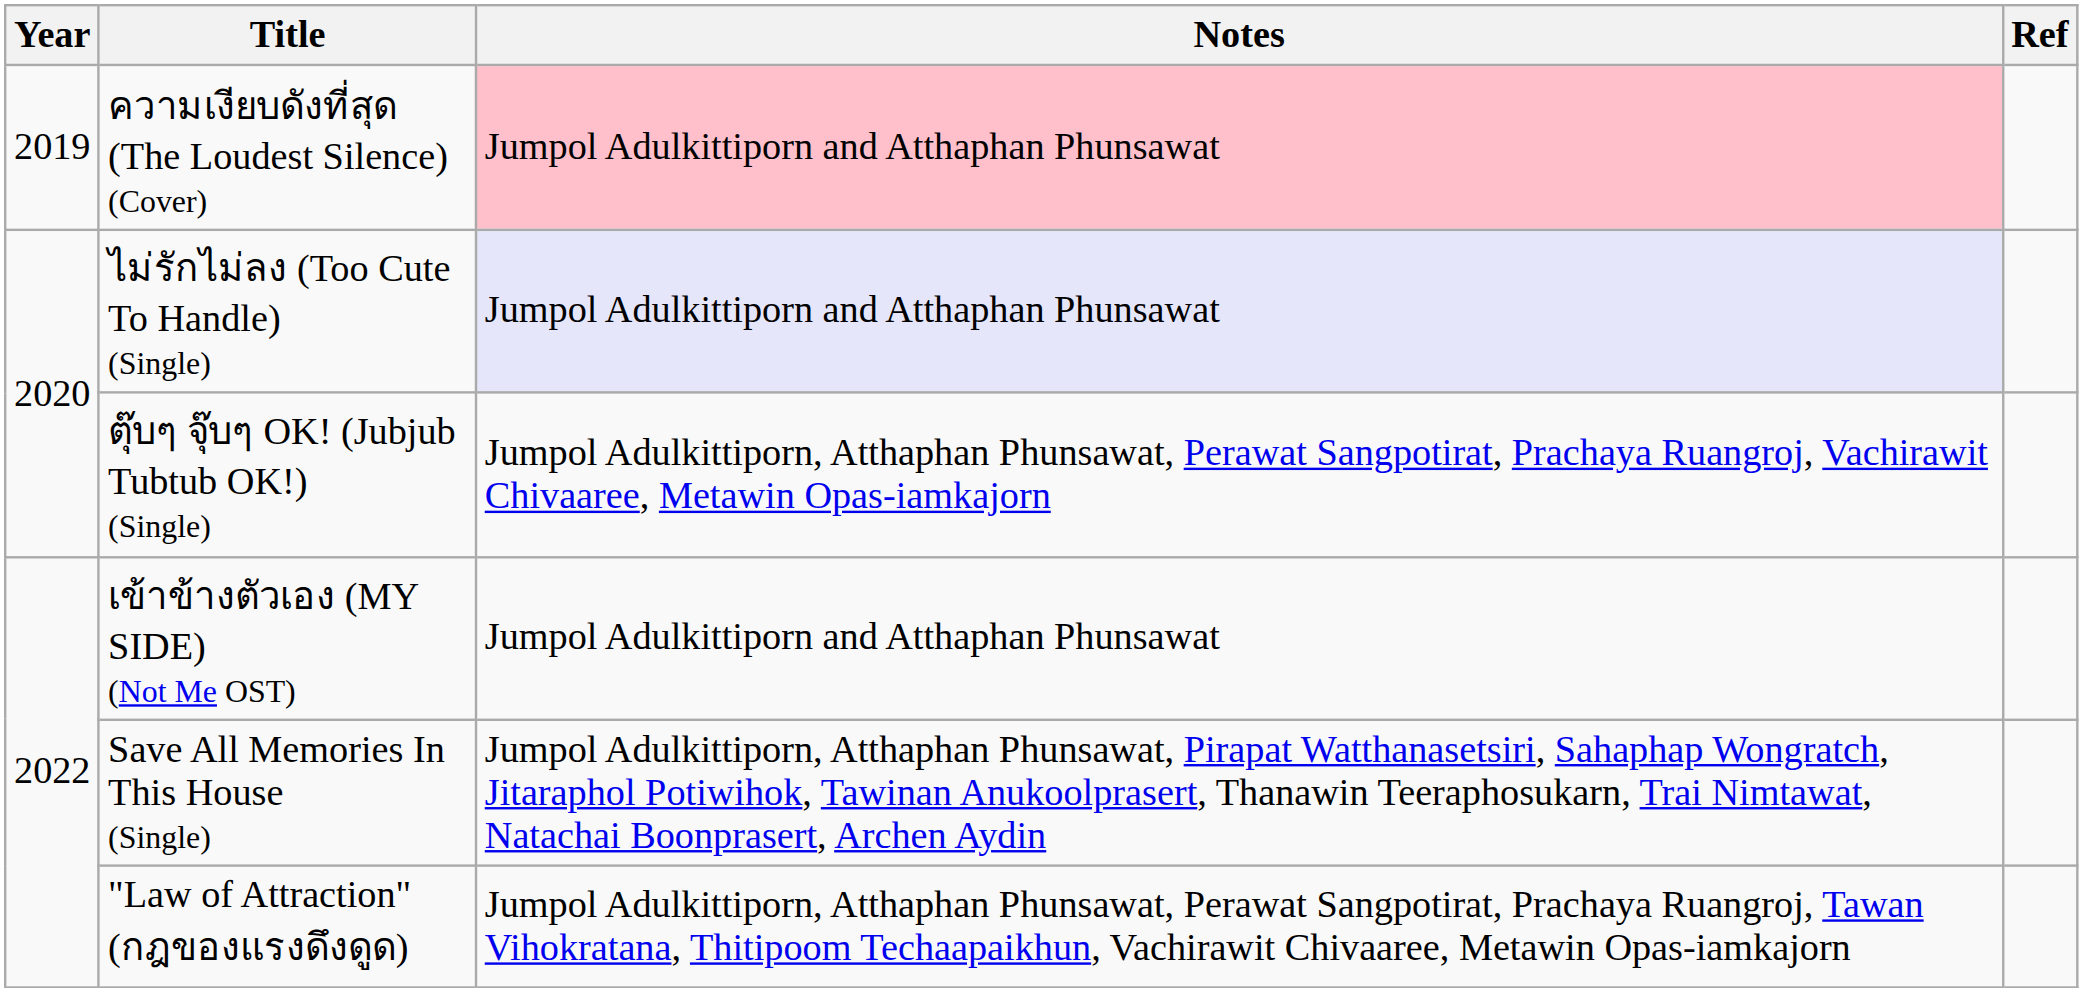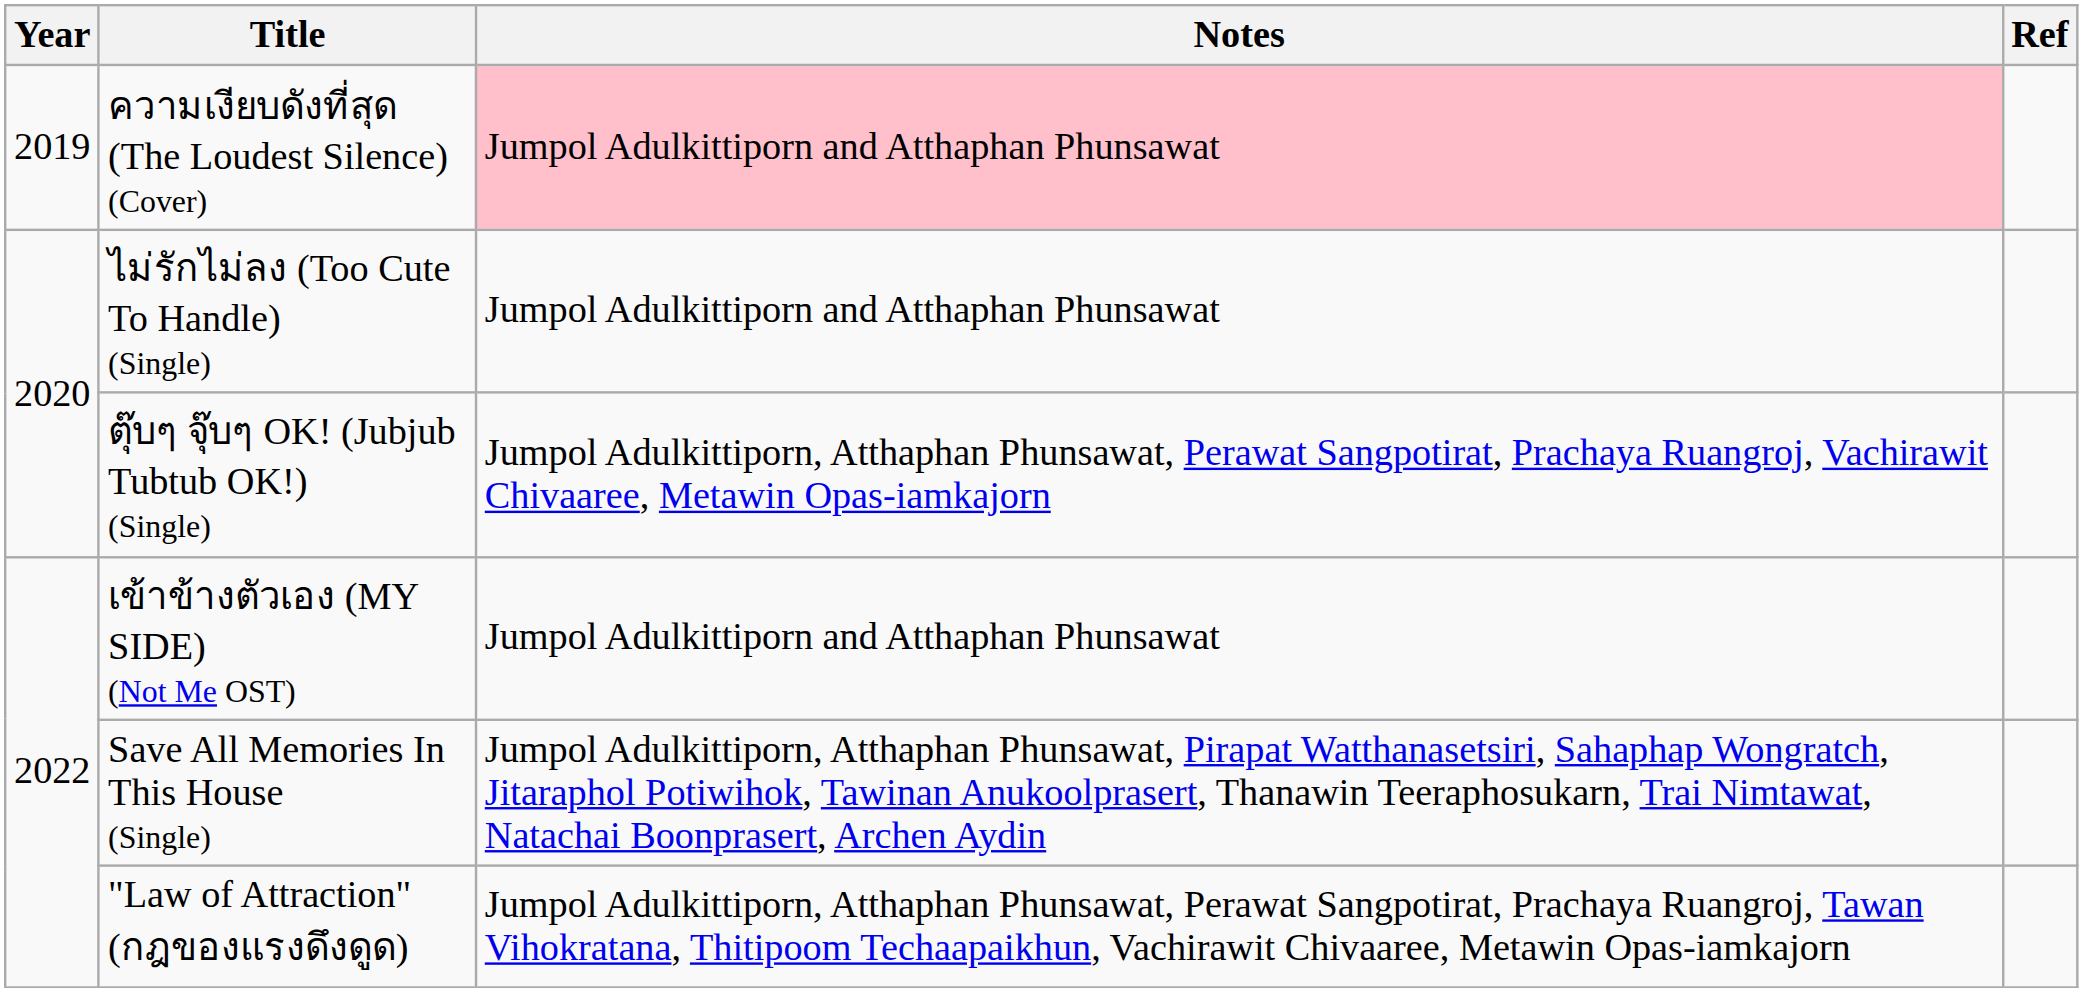ไม่รักไม่ลง (Too Cute To Handle) (Single) | Notes: lavender background -> no background
